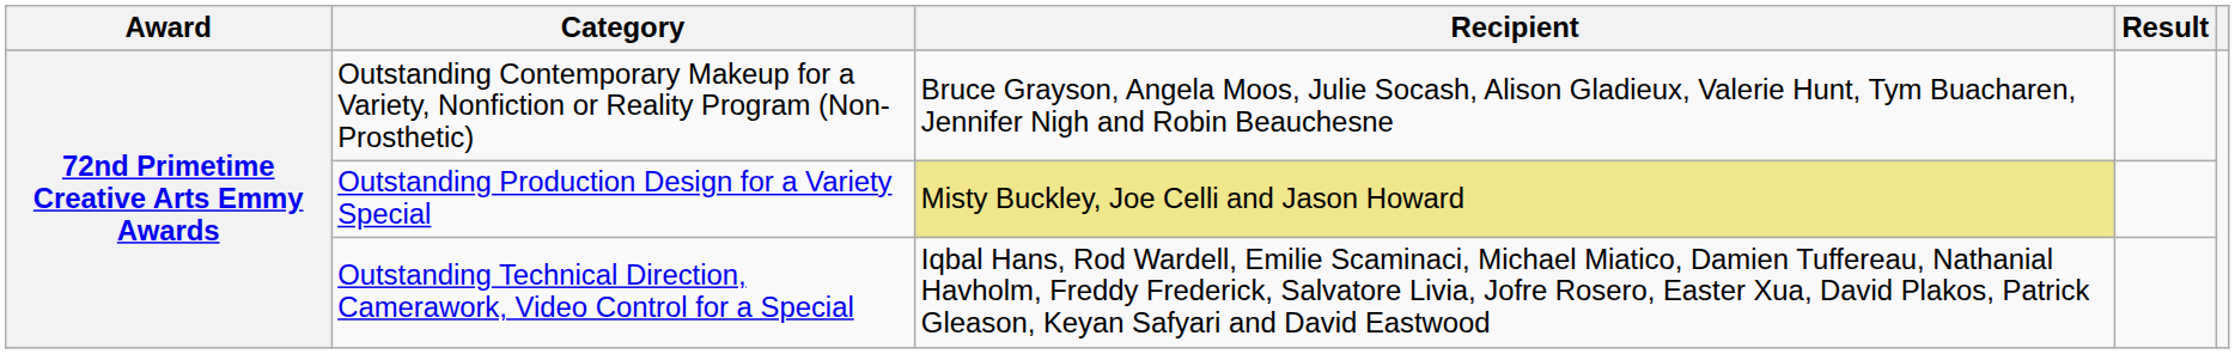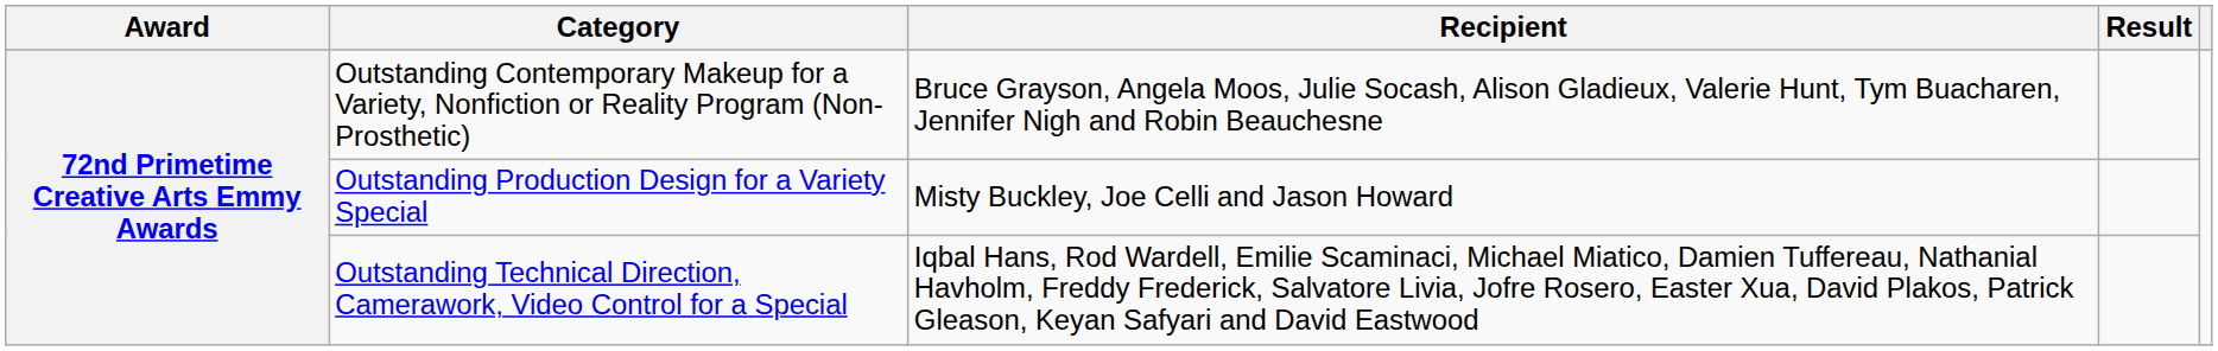Outstanding Production Design for a Variety Special | Recipient: khaki background -> no background
